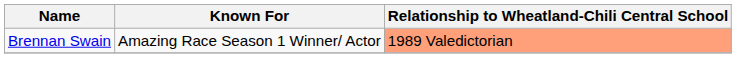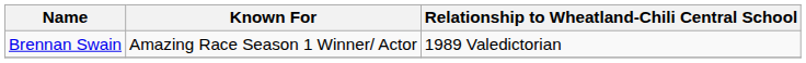Brennan Swain | Relationship to Wheatland-Chili Central School: lightsalmon background -> no background
